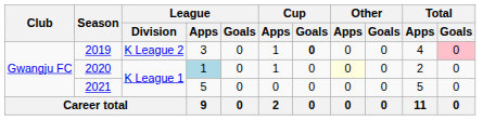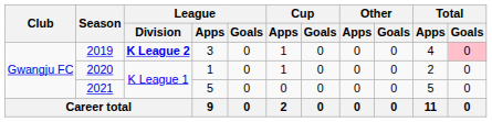2019 | League / Division: normal -> bold
2019 | Cup / Goals: bold -> normal
2020 | League / Apps: lightblue background -> no background
2020 | Other / Apps: lightyellow background -> no background
